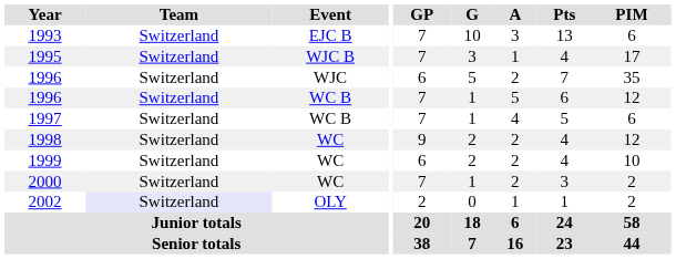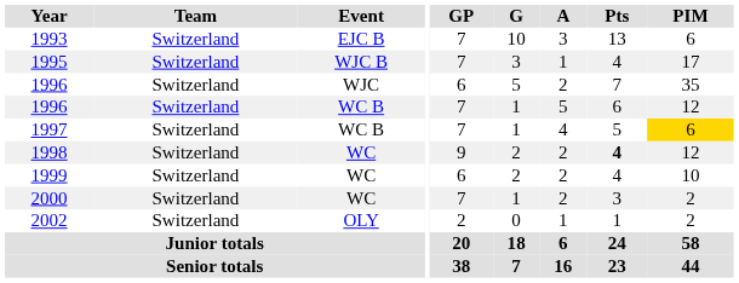1997 | PIM: no background -> gold background
1998 | Pts: normal -> bold
2002 | Team: lavender background -> no background
